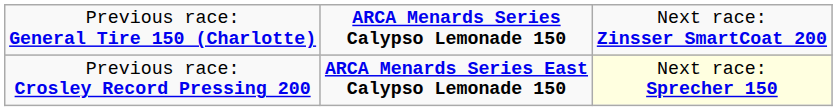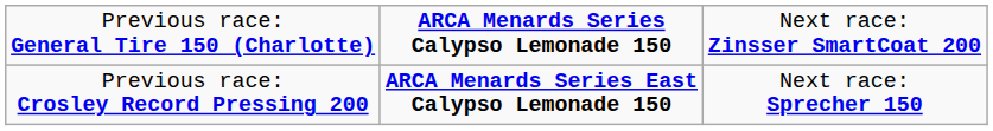Previous race: Crosley Record Pressing 200 | column 3: lightyellow background -> no background
